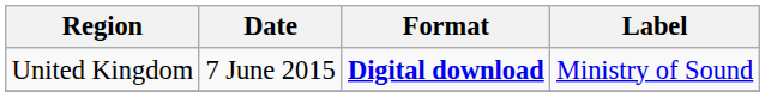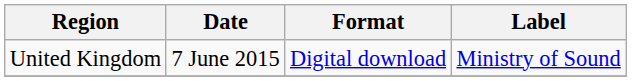United Kingdom | Format: bold -> normal
